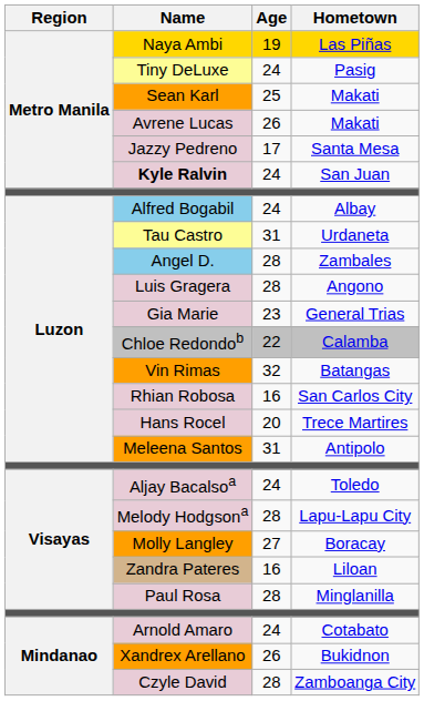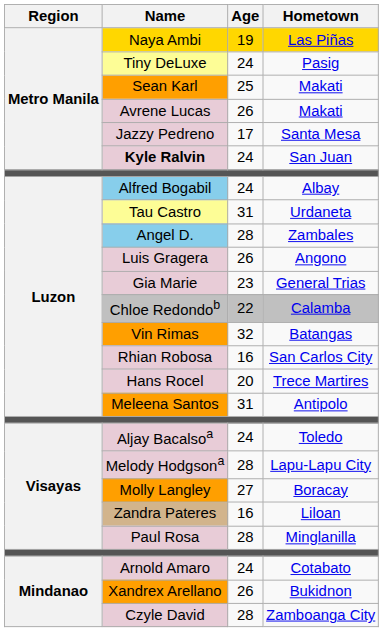Luis Gragera | Age: 28 -> 26
